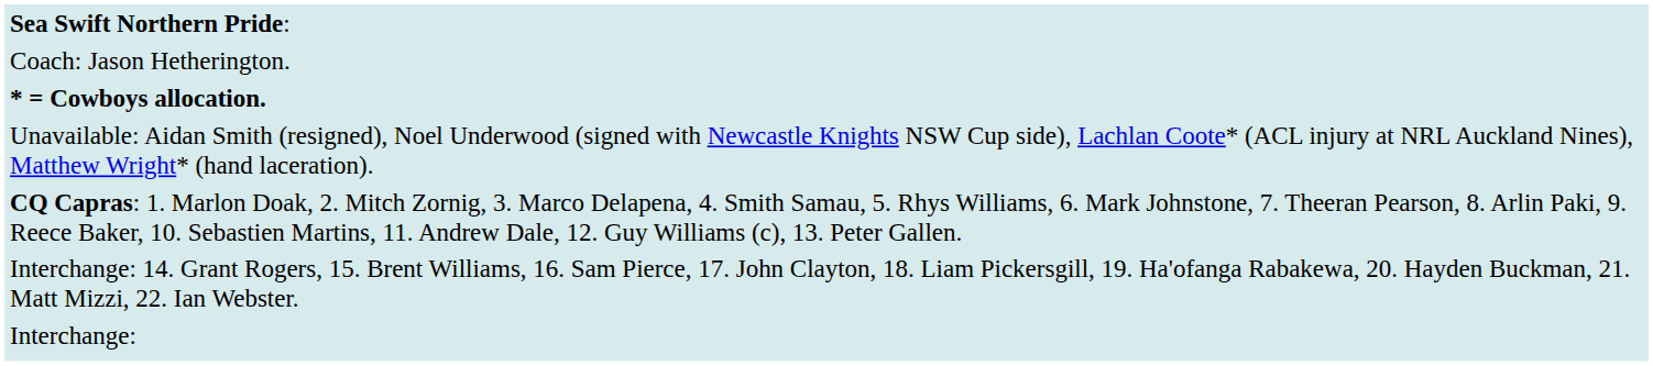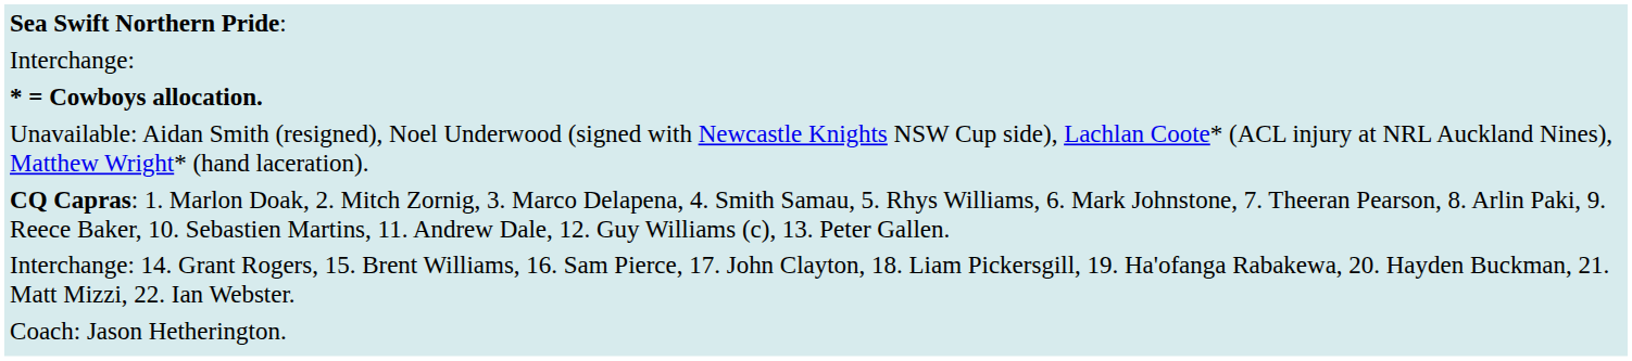row 2 | column 1: Coach: Jason Hetherington. -> Interchange:
row 7 | column 1: Interchange: -> Coach: Jason Hetherington.
